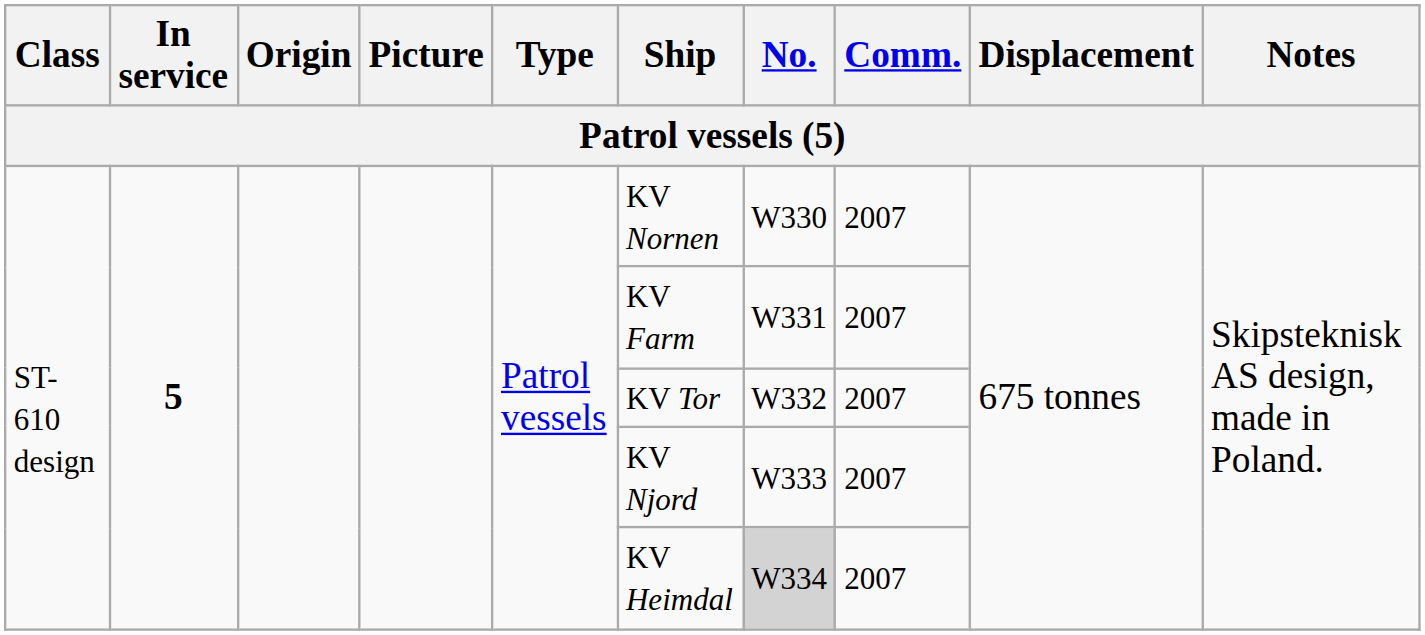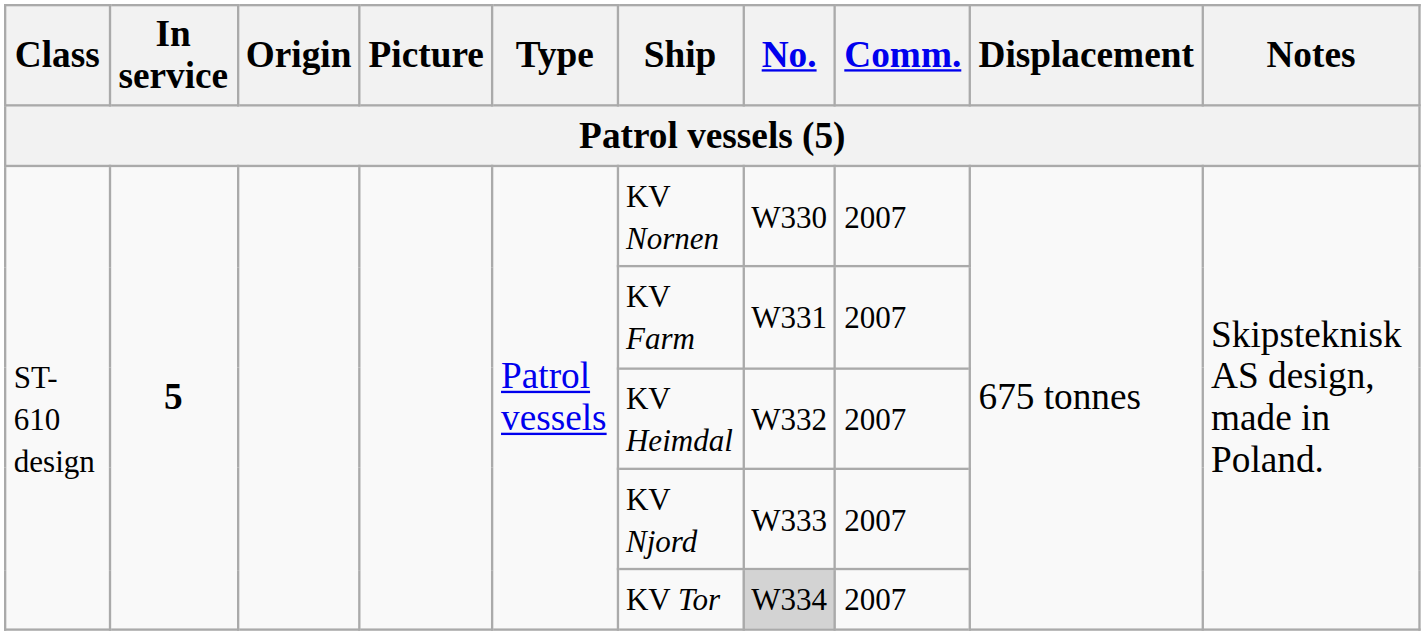row 5 | Ship: KV Tor -> KV Heimdal
row 7 | Ship: KV Heimdal -> KV Tor
